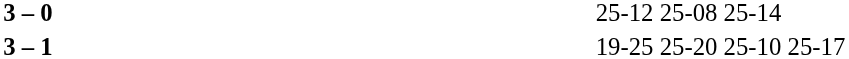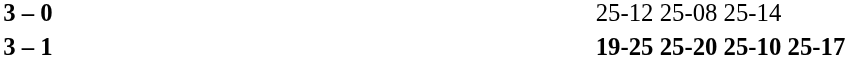3 – 1 | column 2: normal -> bold
